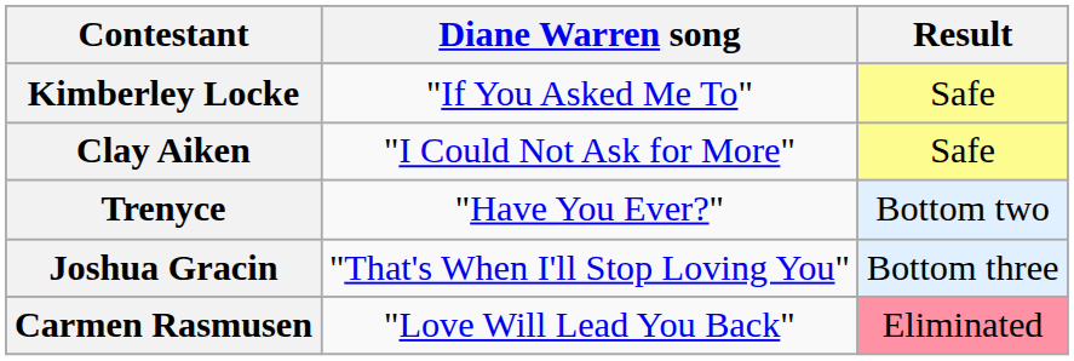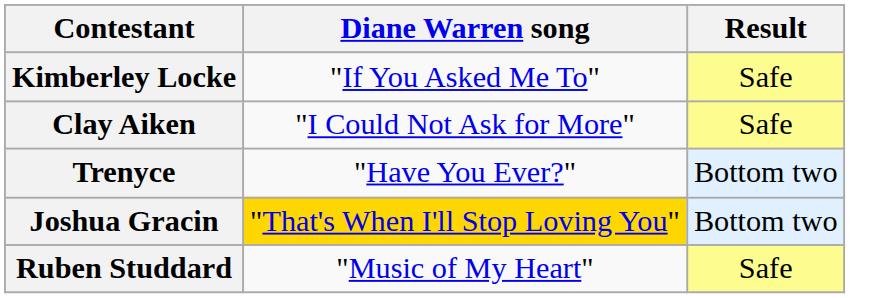Joshua Gracin | Diane Warren song: no background -> gold background
Joshua Gracin | Result: Bottom three -> Bottom two
- row: Carmen Rasmusen | "Love Will Lead You Back" | Eliminated
+ row: Ruben Studdard | "Music of My Heart" | Safe
